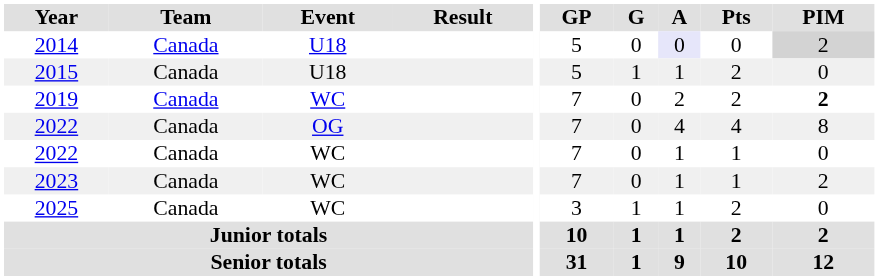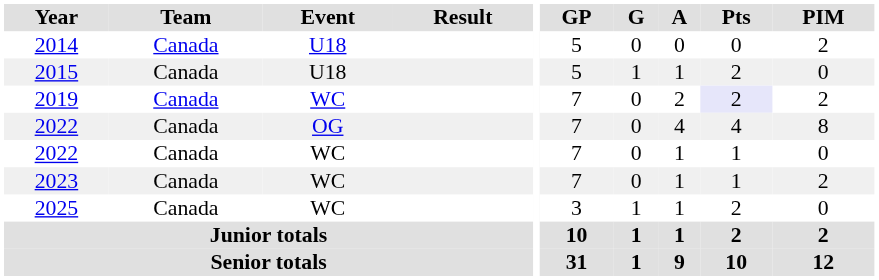2014 | A: lavender background -> no background
2014 | PIM: lightgrey background -> no background
2019 | Pts: no background -> lavender background
2019 | PIM: bold -> normal
